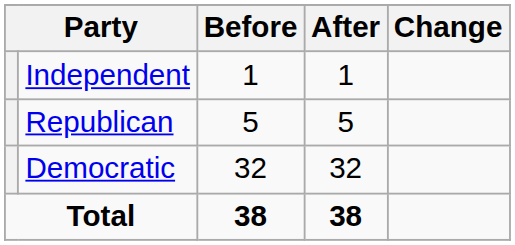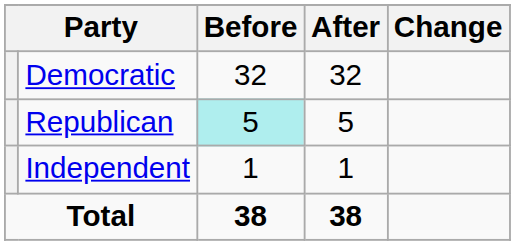rows swapped: Democratic <-> Independent
Republican | Before: no background -> paleturquoise background
